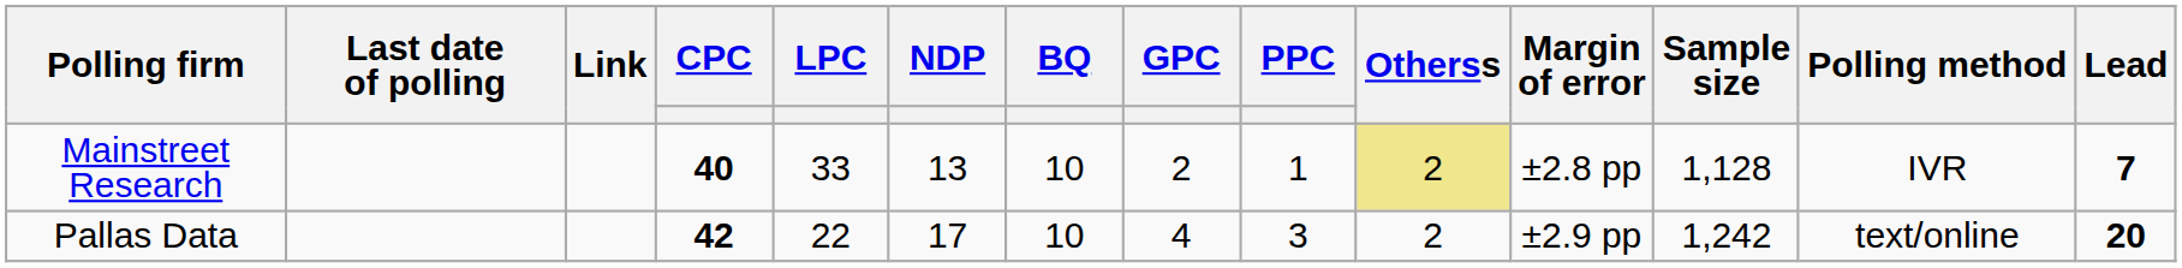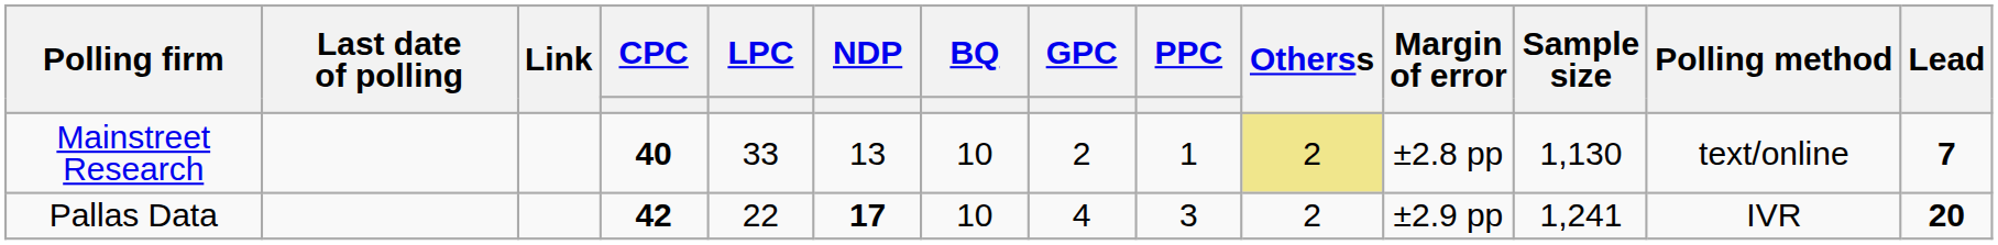Mainstreet Research | Sample size: 1,128 -> 1,130
Mainstreet Research | Polling method: IVR -> text/online
Pallas Data | NDP: normal -> bold
Pallas Data | Sample size: 1,242 -> 1,241
Pallas Data | Polling method: text/online -> IVR
